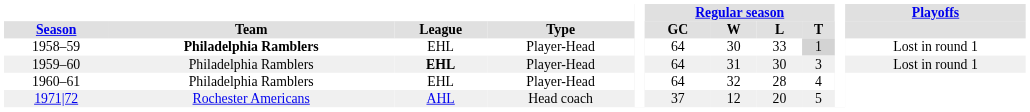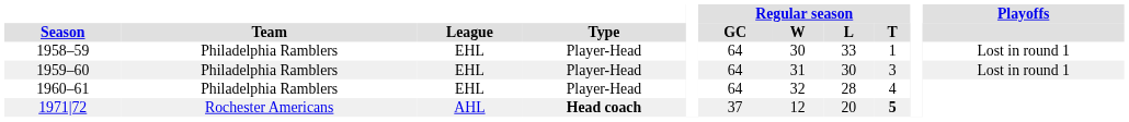1958–59 | Team: bold -> normal
1958–59 | Regular season / T: lightgrey background -> no background
1959–60 | League: bold -> normal
1971|72 | Type: normal -> bold
1971|72 | Regular season / T: normal -> bold
